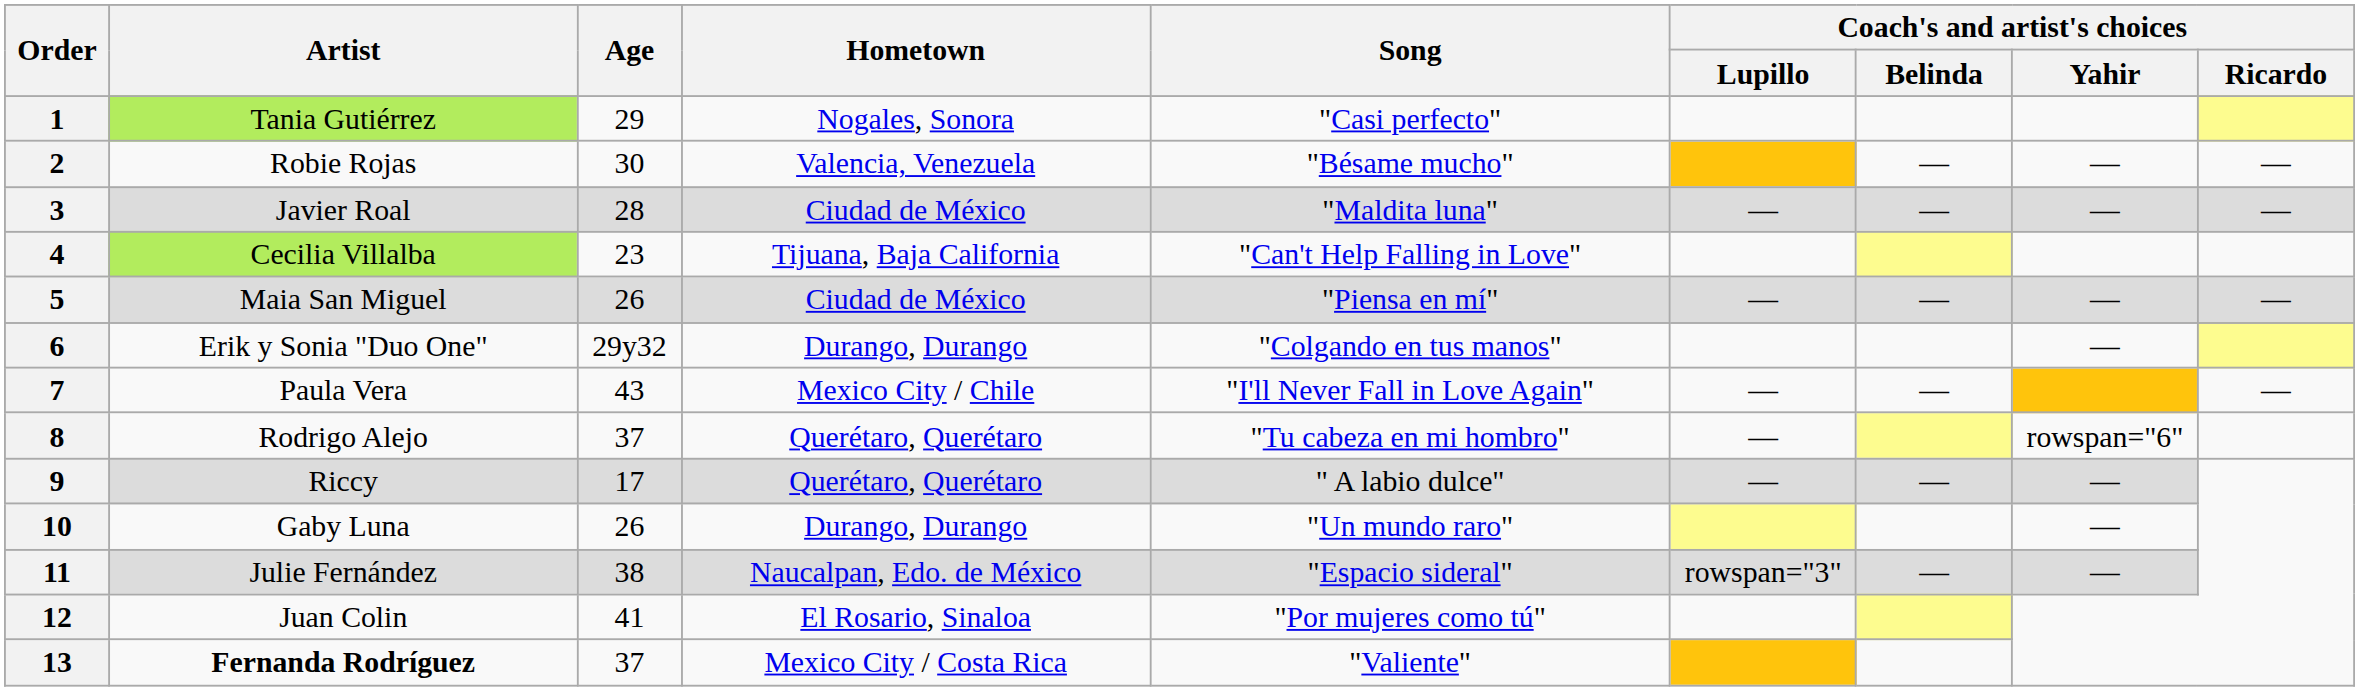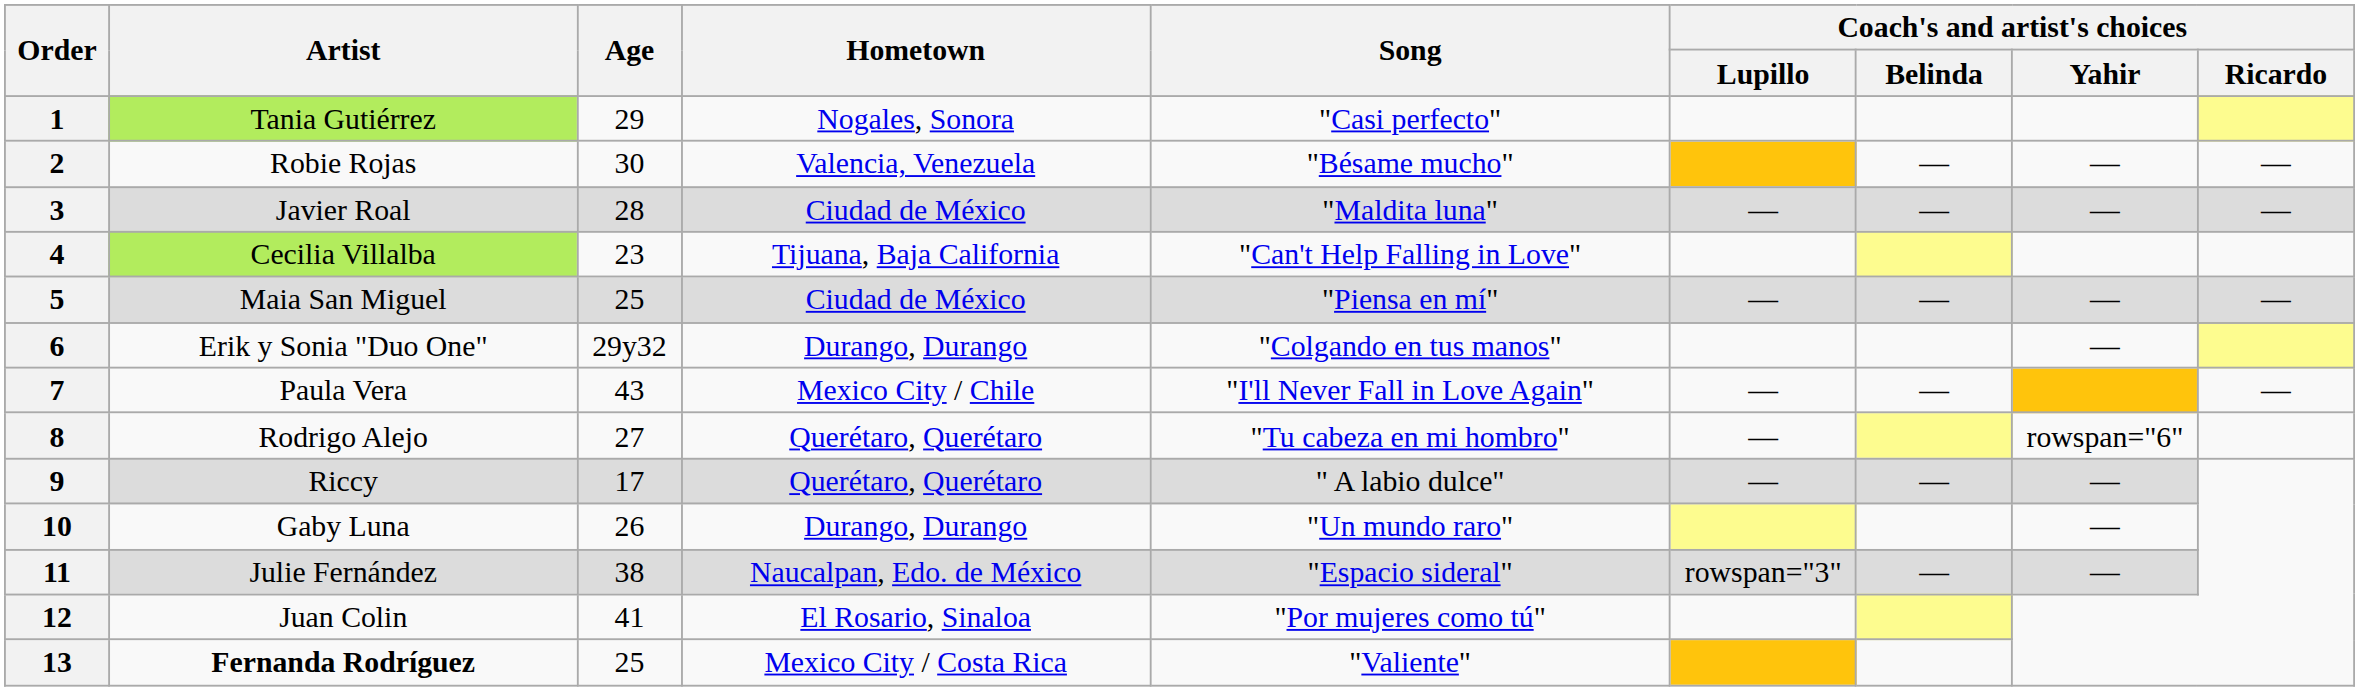5 | Age: 26 -> 25
8 | Age: 37 -> 27
13 | Age: 37 -> 25
